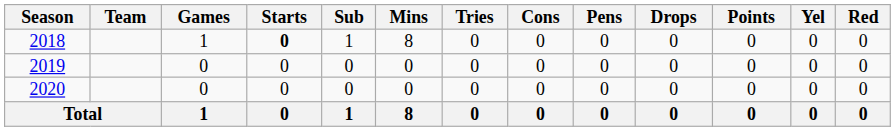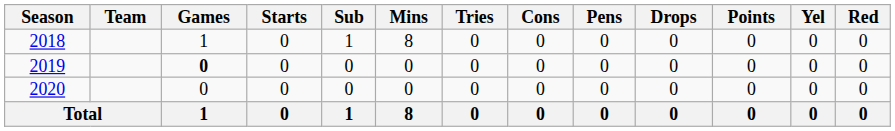2018 | Starts: bold -> normal
2019 | Games: normal -> bold
